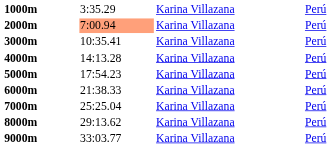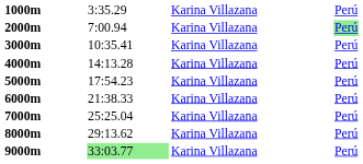2000m | column 2: lightsalmon background -> no background
2000m | column 4: no background -> lightgreen background
9000m | column 2: no background -> lightgreen background
